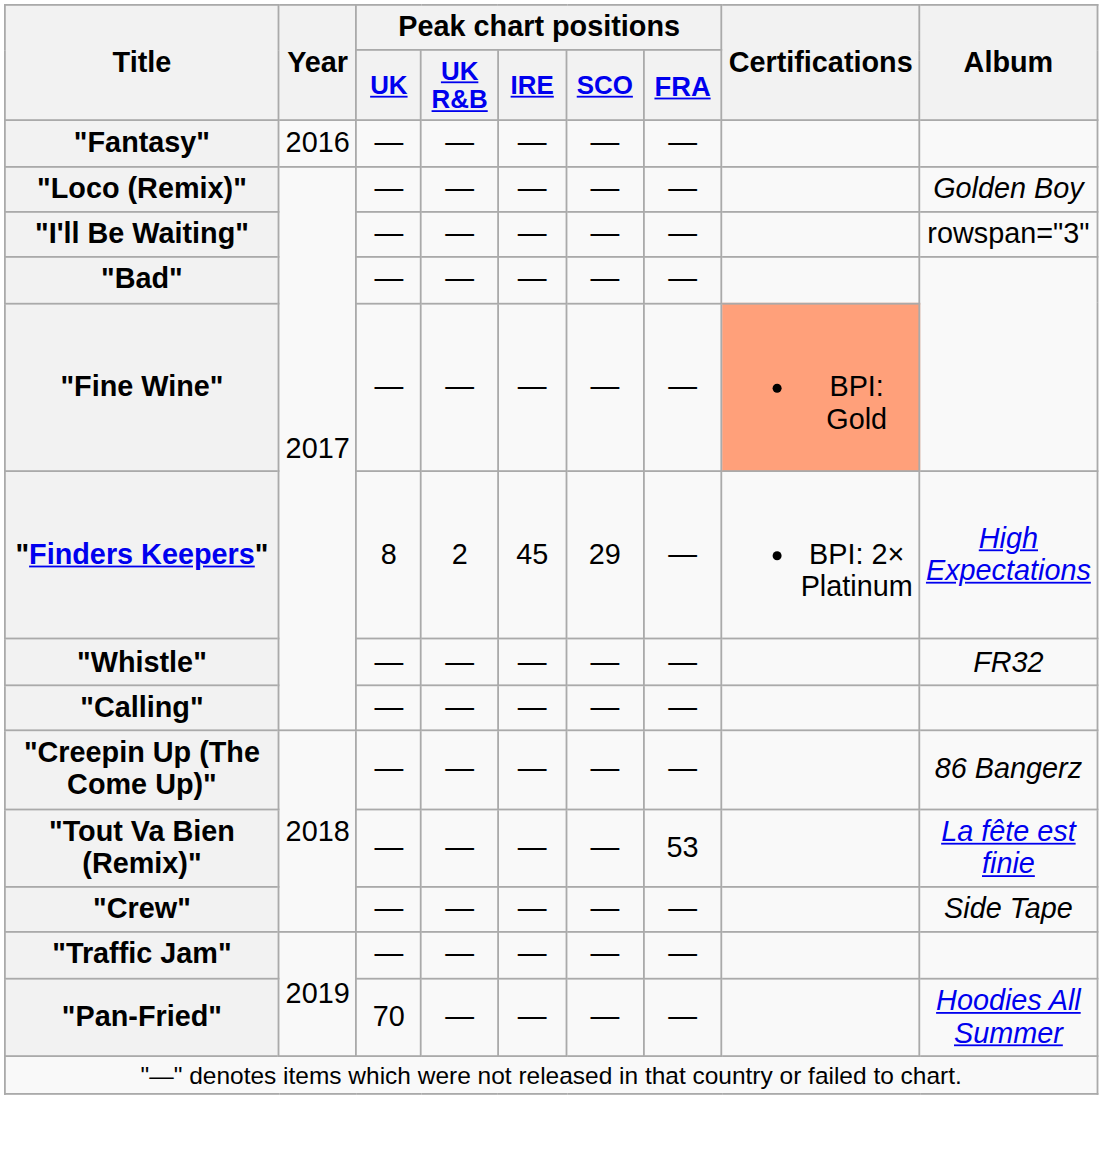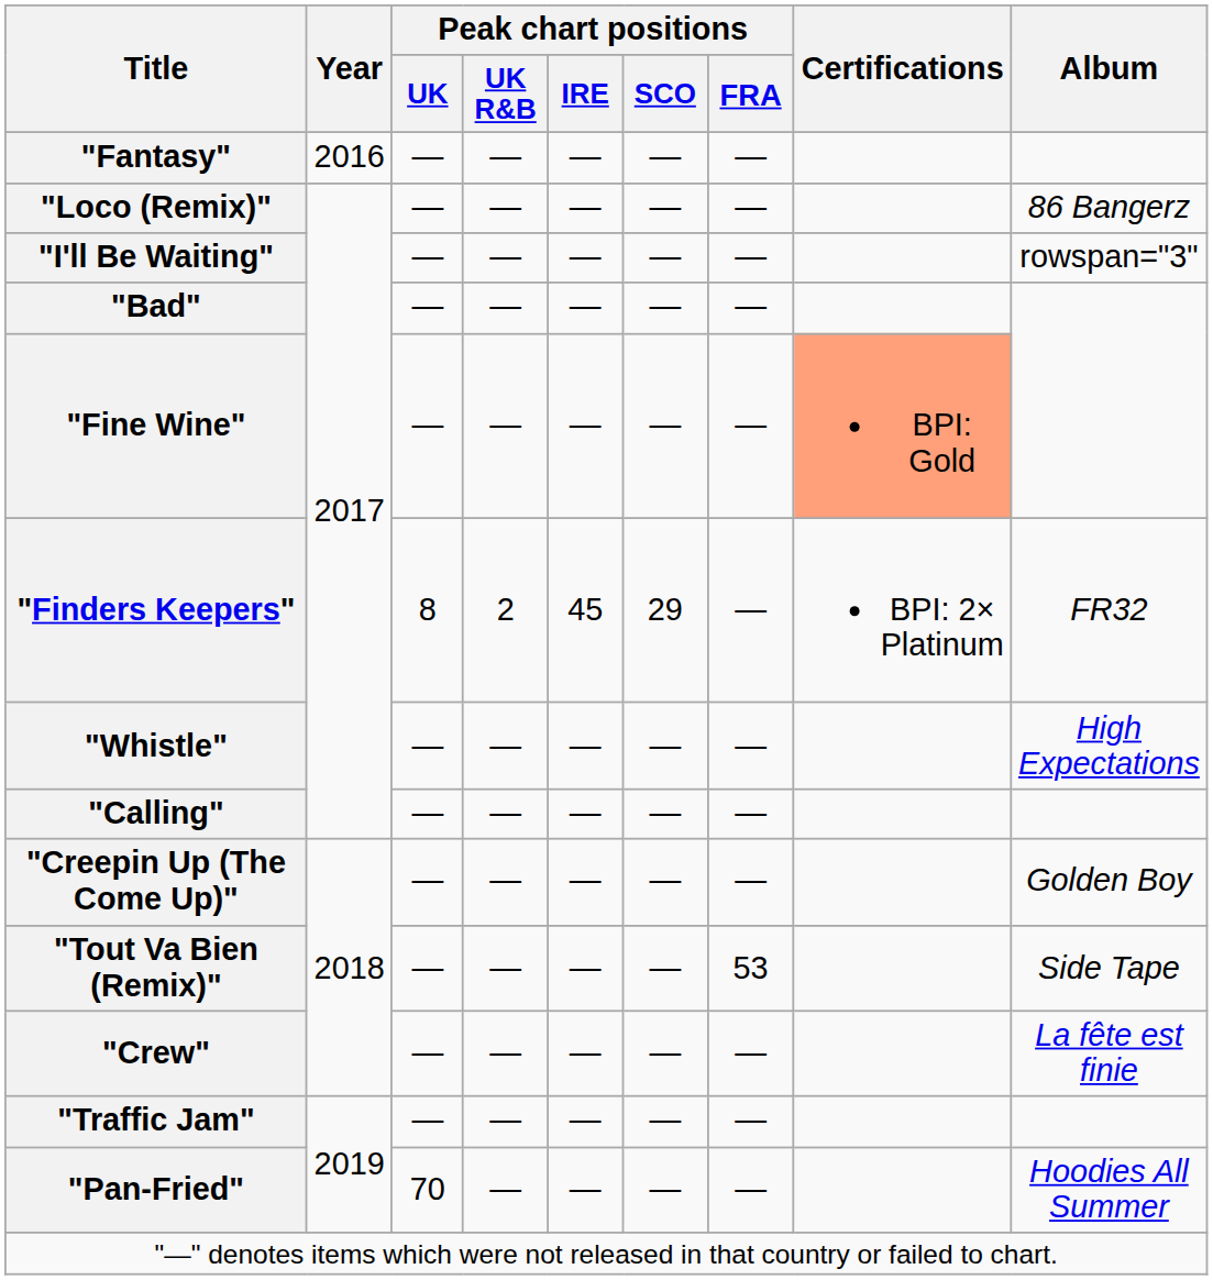"Loco (Remix)" | Album: Golden Boy -> 86 Bangerz
"Finders Keepers" | Album: High Expectations -> FR32
"Whistle" | Album: FR32 -> High Expectations
"Creepin Up (The Come Up)" | Album: 86 Bangerz -> Golden Boy
"Tout Va Bien (Remix)" | Album: La fête est finie -> Side Tape
"Crew" | Album: Side Tape -> La fête est finie
